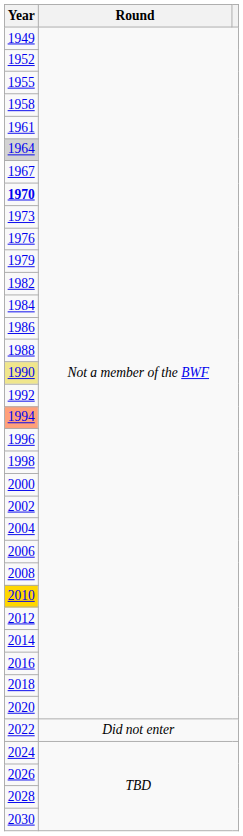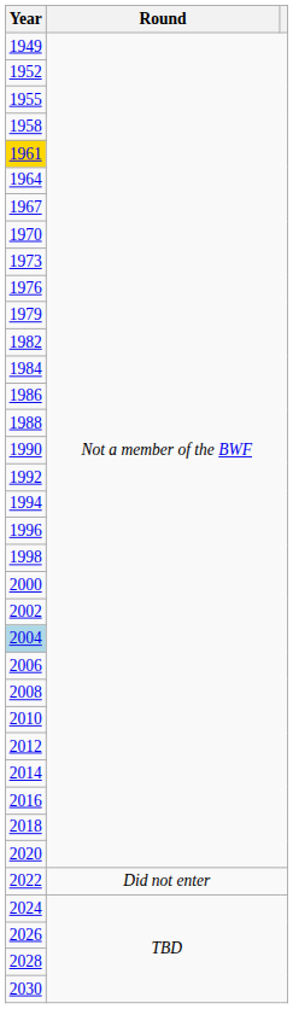1961 | Year: no background -> gold background
1964 | Year: lightgrey background -> no background
1970 | Year: bold -> normal
1990 | Year: khaki background -> no background
1994 | Year: lightsalmon background -> no background
2004 | Year: no background -> lightblue background
2010 | Year: gold background -> no background
